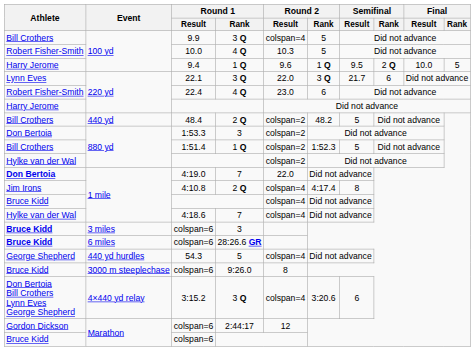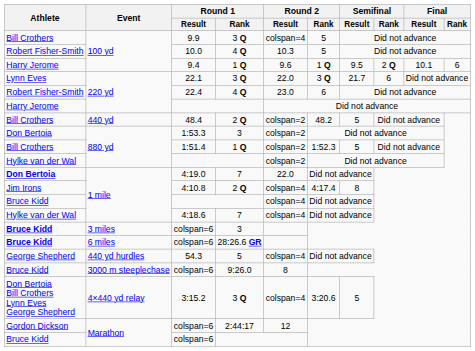9.4 | Final / Result: 10.0 -> 10.1
9.4 | Final / Rank: 5 -> 6
3:15.2 | Semifinal / Result: 6 -> 5
